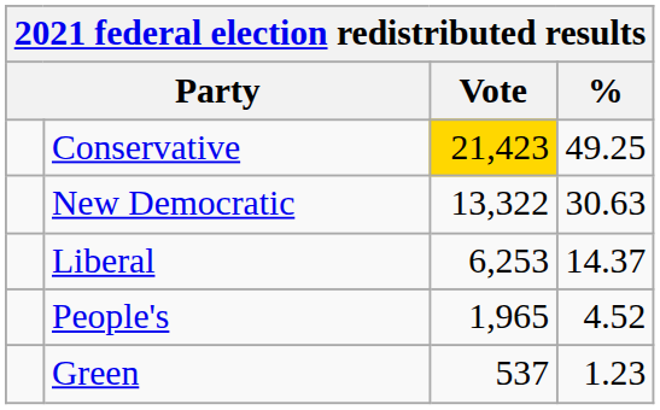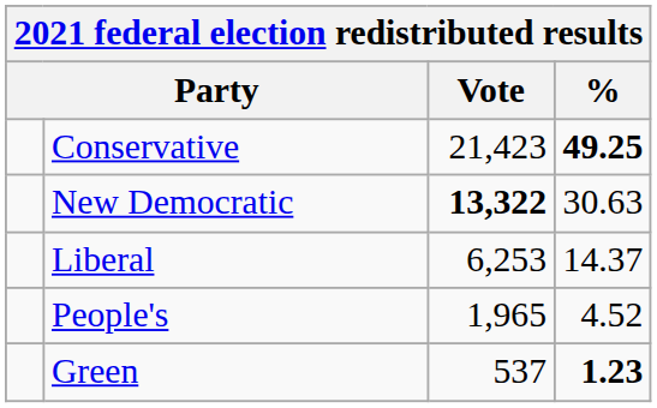Conservative | Vote: gold background -> no background
Conservative | %: normal -> bold
New Democratic | Vote: normal -> bold
Green | %: normal -> bold
